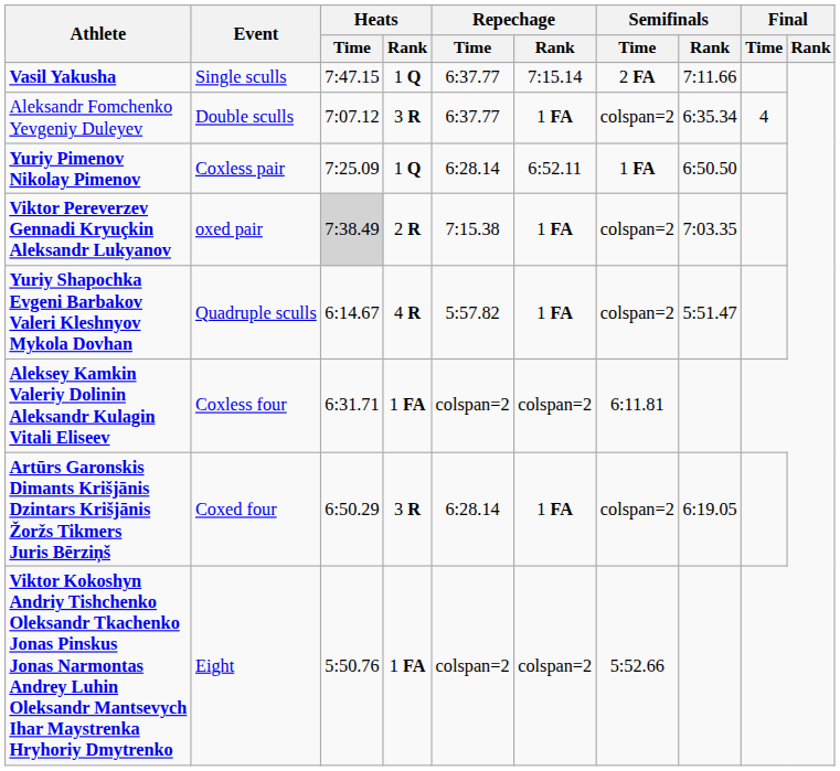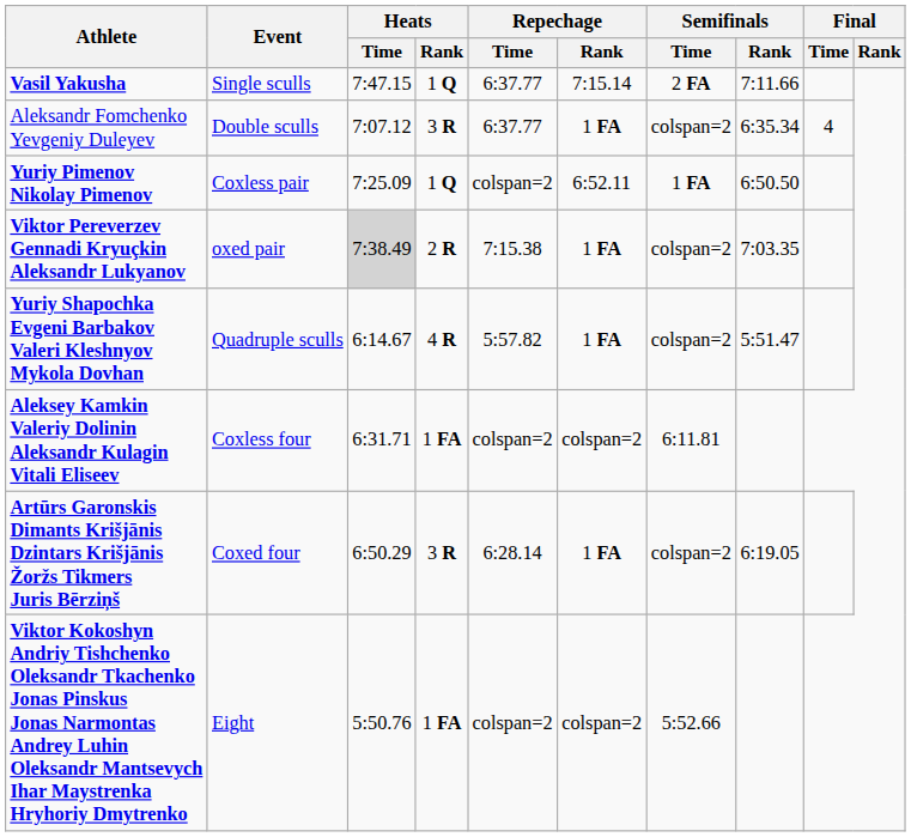Yuriy Pimenov Nikolay Pimenov | Repechage / Time: 6:28.14 -> colspan=2
